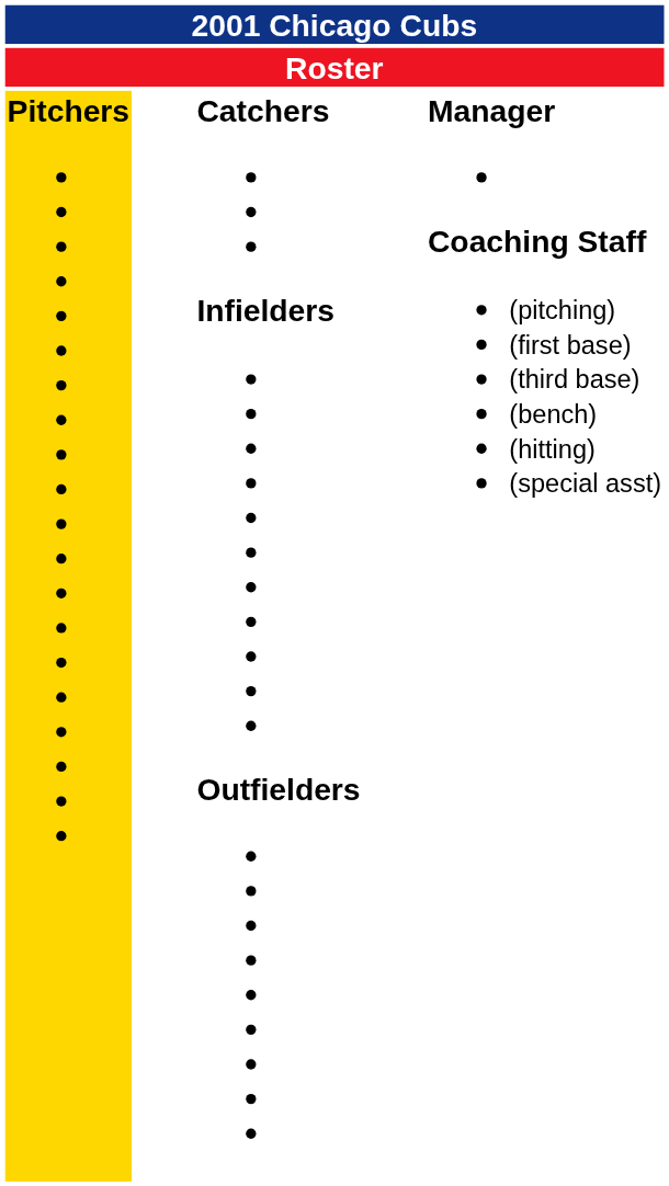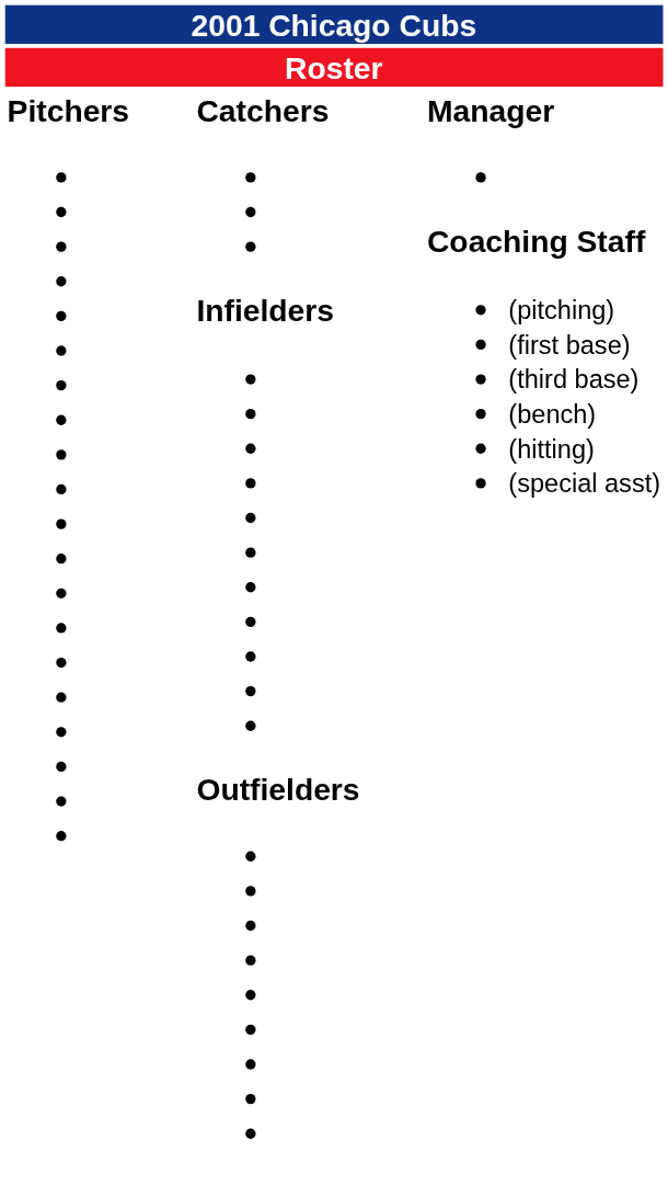Pitchers | column 1: gold background -> no background
